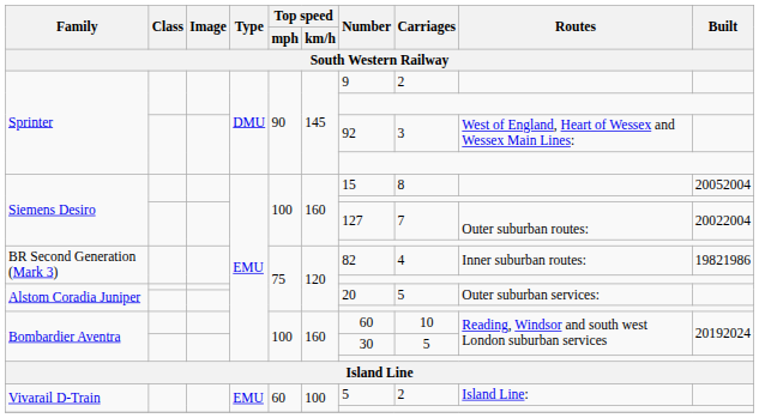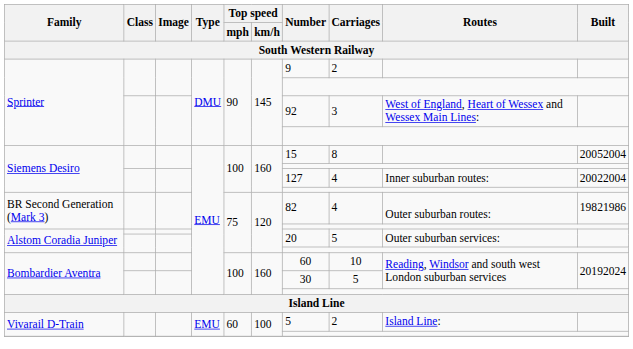row 10 | Carriages: 7 -> 4
row 10 | Routes: Outer suburban routes: -> Inner suburban routes:
row 12 | Routes: Inner suburban routes: -> Outer suburban routes:
